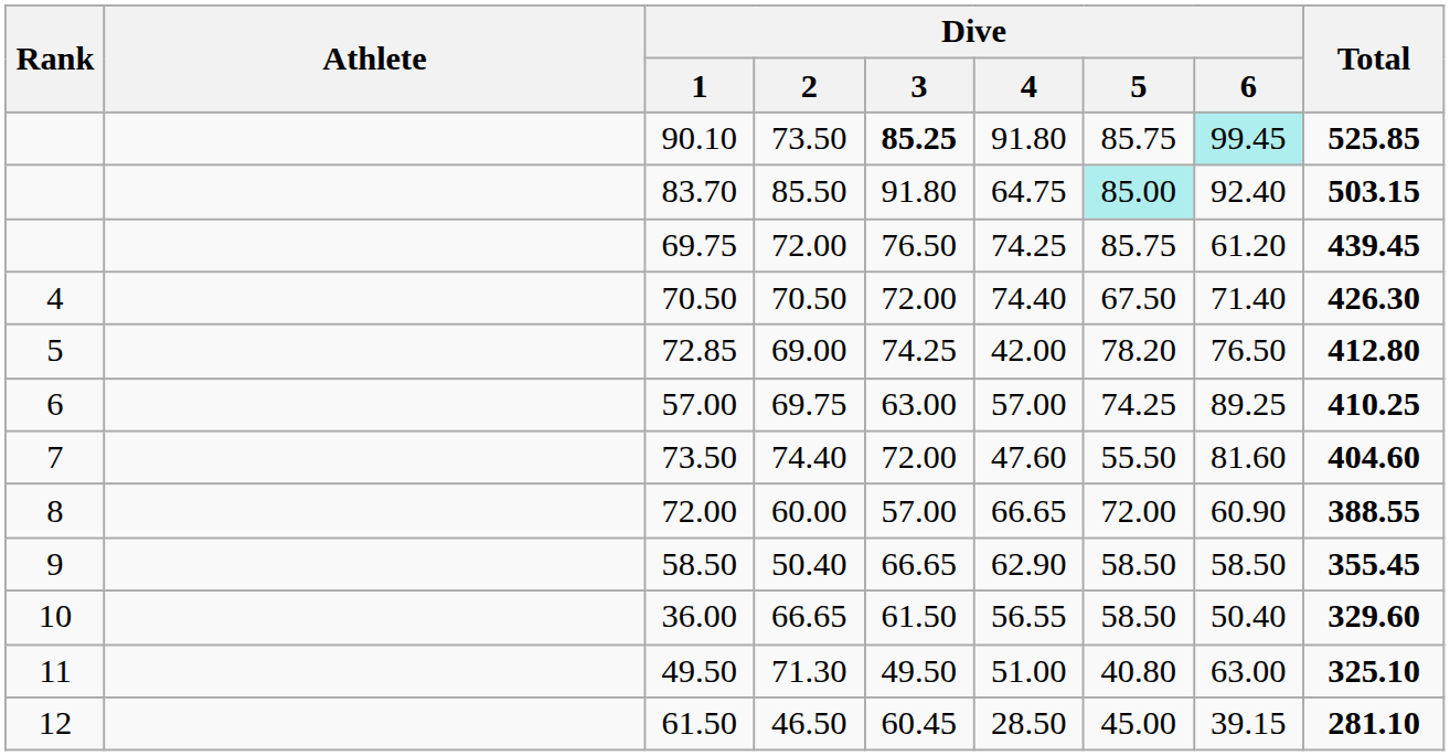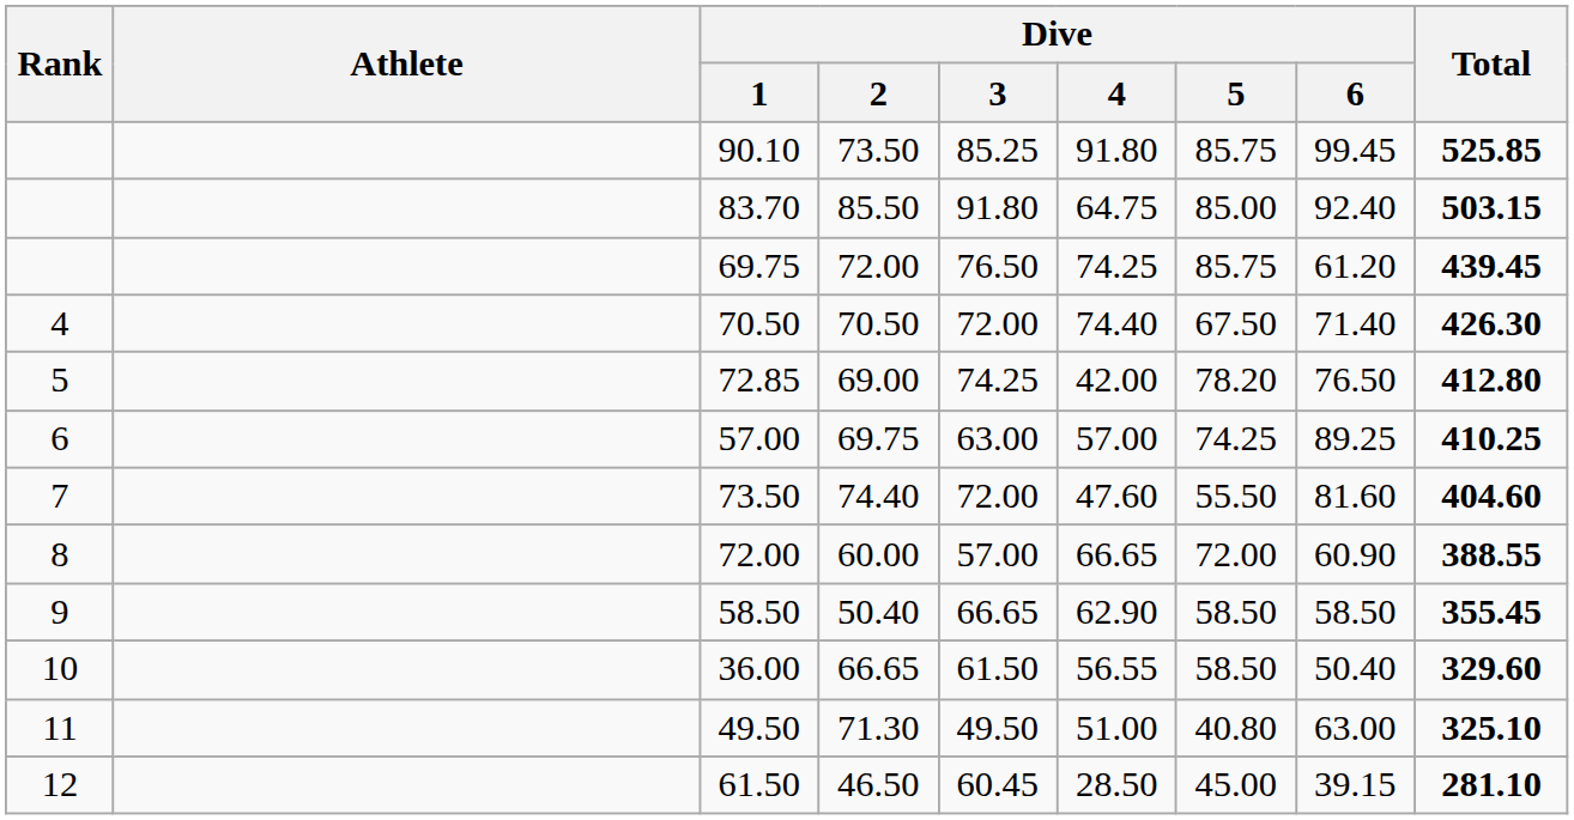90.10 | Dive / 3: bold -> normal
90.10 | Dive / 6: paleturquoise background -> no background
83.70 | Dive / 5: paleturquoise background -> no background
